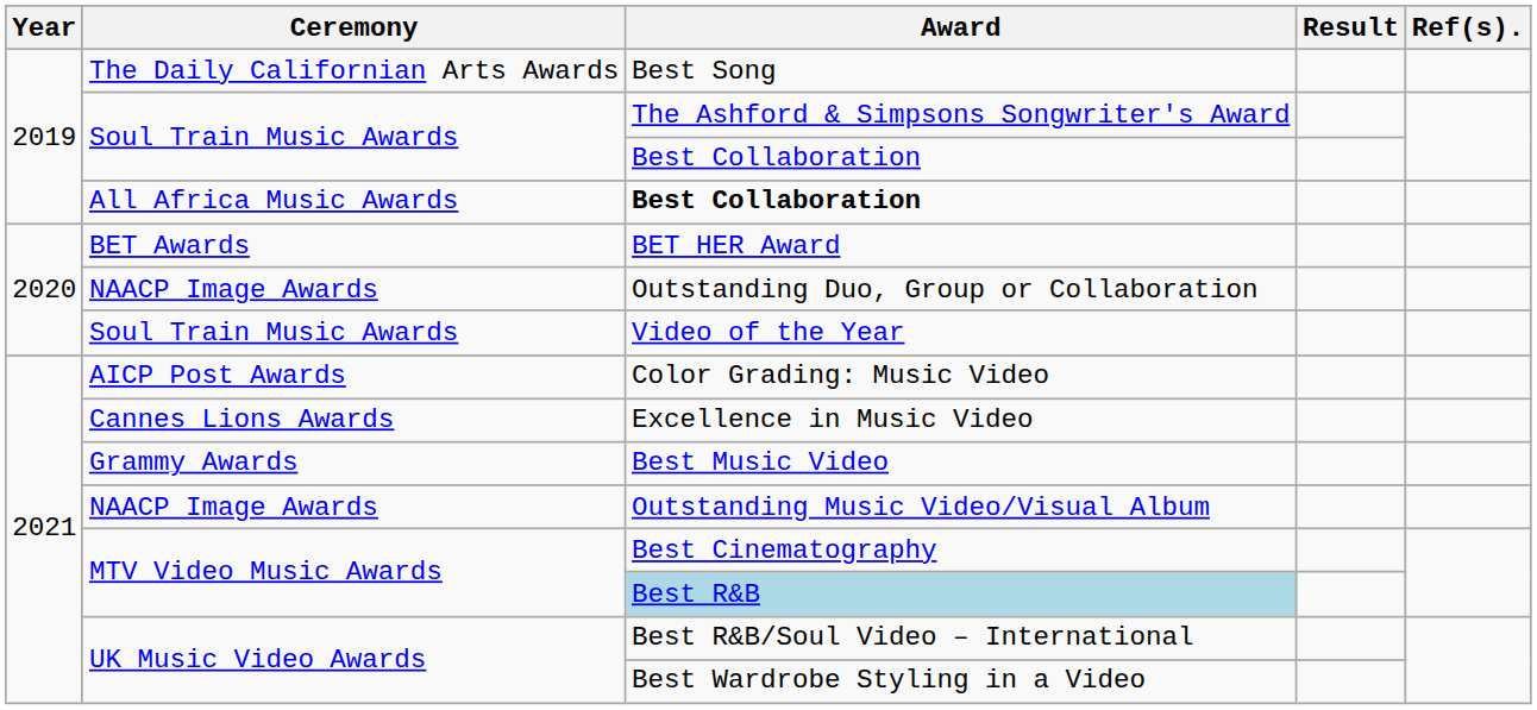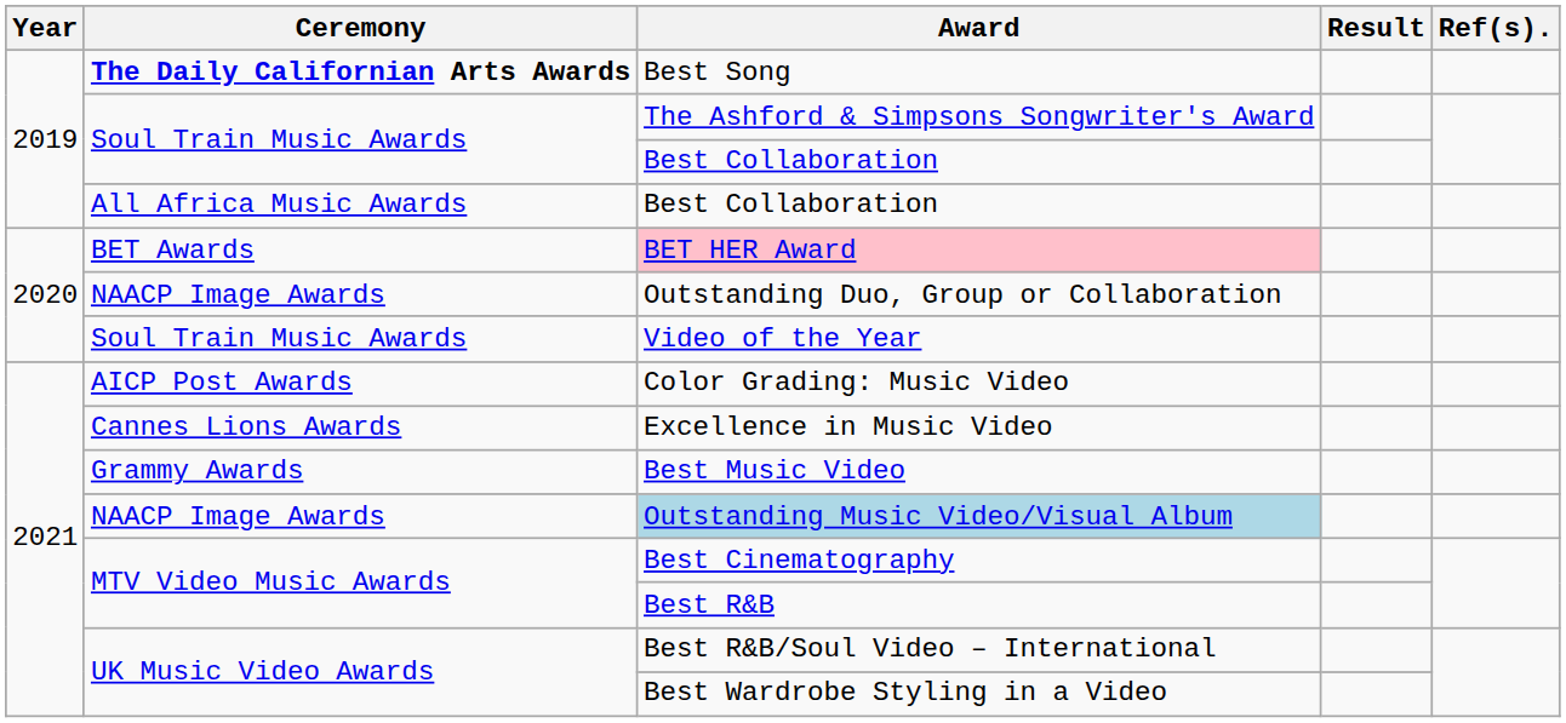Best Song | Ceremony: normal -> bold
All Africa Music Awards / Best Collaboration | Award: bold -> normal
BET HER Award | Award: no background -> pink background
Outstanding Music Video/Visual Album | Award: no background -> lightblue background
Best R&B | Award: lightblue background -> no background
